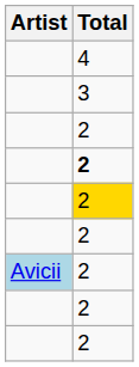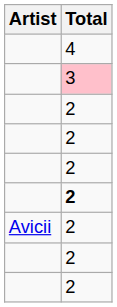row 3 | Total: no background -> pink background
row 5 | Total: bold -> normal
row 6 | Total: gold background -> no background
row 7 | Total: normal -> bold
row 8 | Artist: lightblue background -> no background
